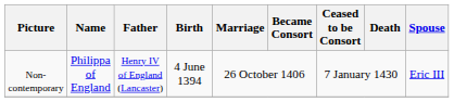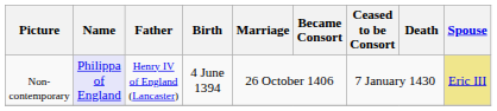Non-contemporary | Name: no background -> lavender background
Non-contemporary | Spouse: no background -> khaki background
